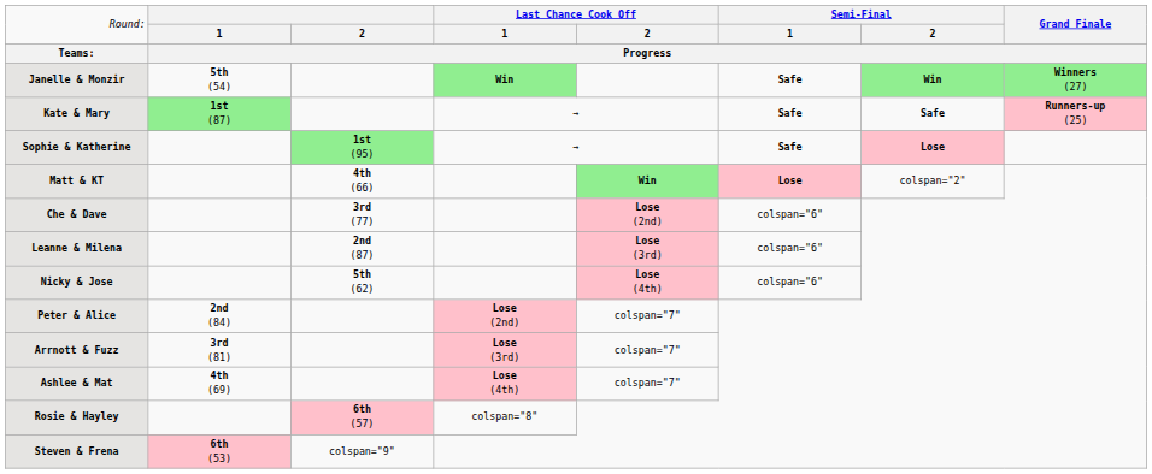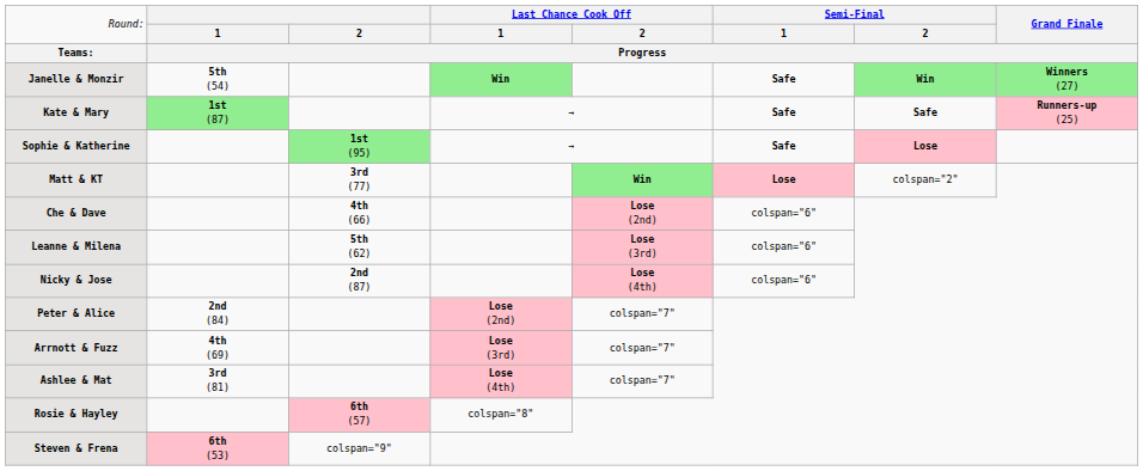Matt & KT | column 3: 4th (66) -> 3rd (77)
Che & Dave | column 3: 3rd (77) -> 4th (66)
Leanne & Milena | column 3: 2nd (87) -> 5th (62)
Nicky & Jose | column 3: 5th (62) -> 2nd (87)
Arrnott & Fuzz | column 2: 3rd (81) -> 4th (69)
Ashlee & Mat | column 2: 4th (69) -> 3rd (81)
